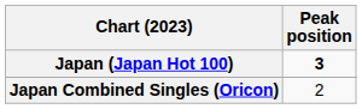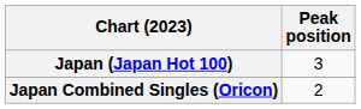Japan (Japan Hot 100) | Peak position: bold -> normal
